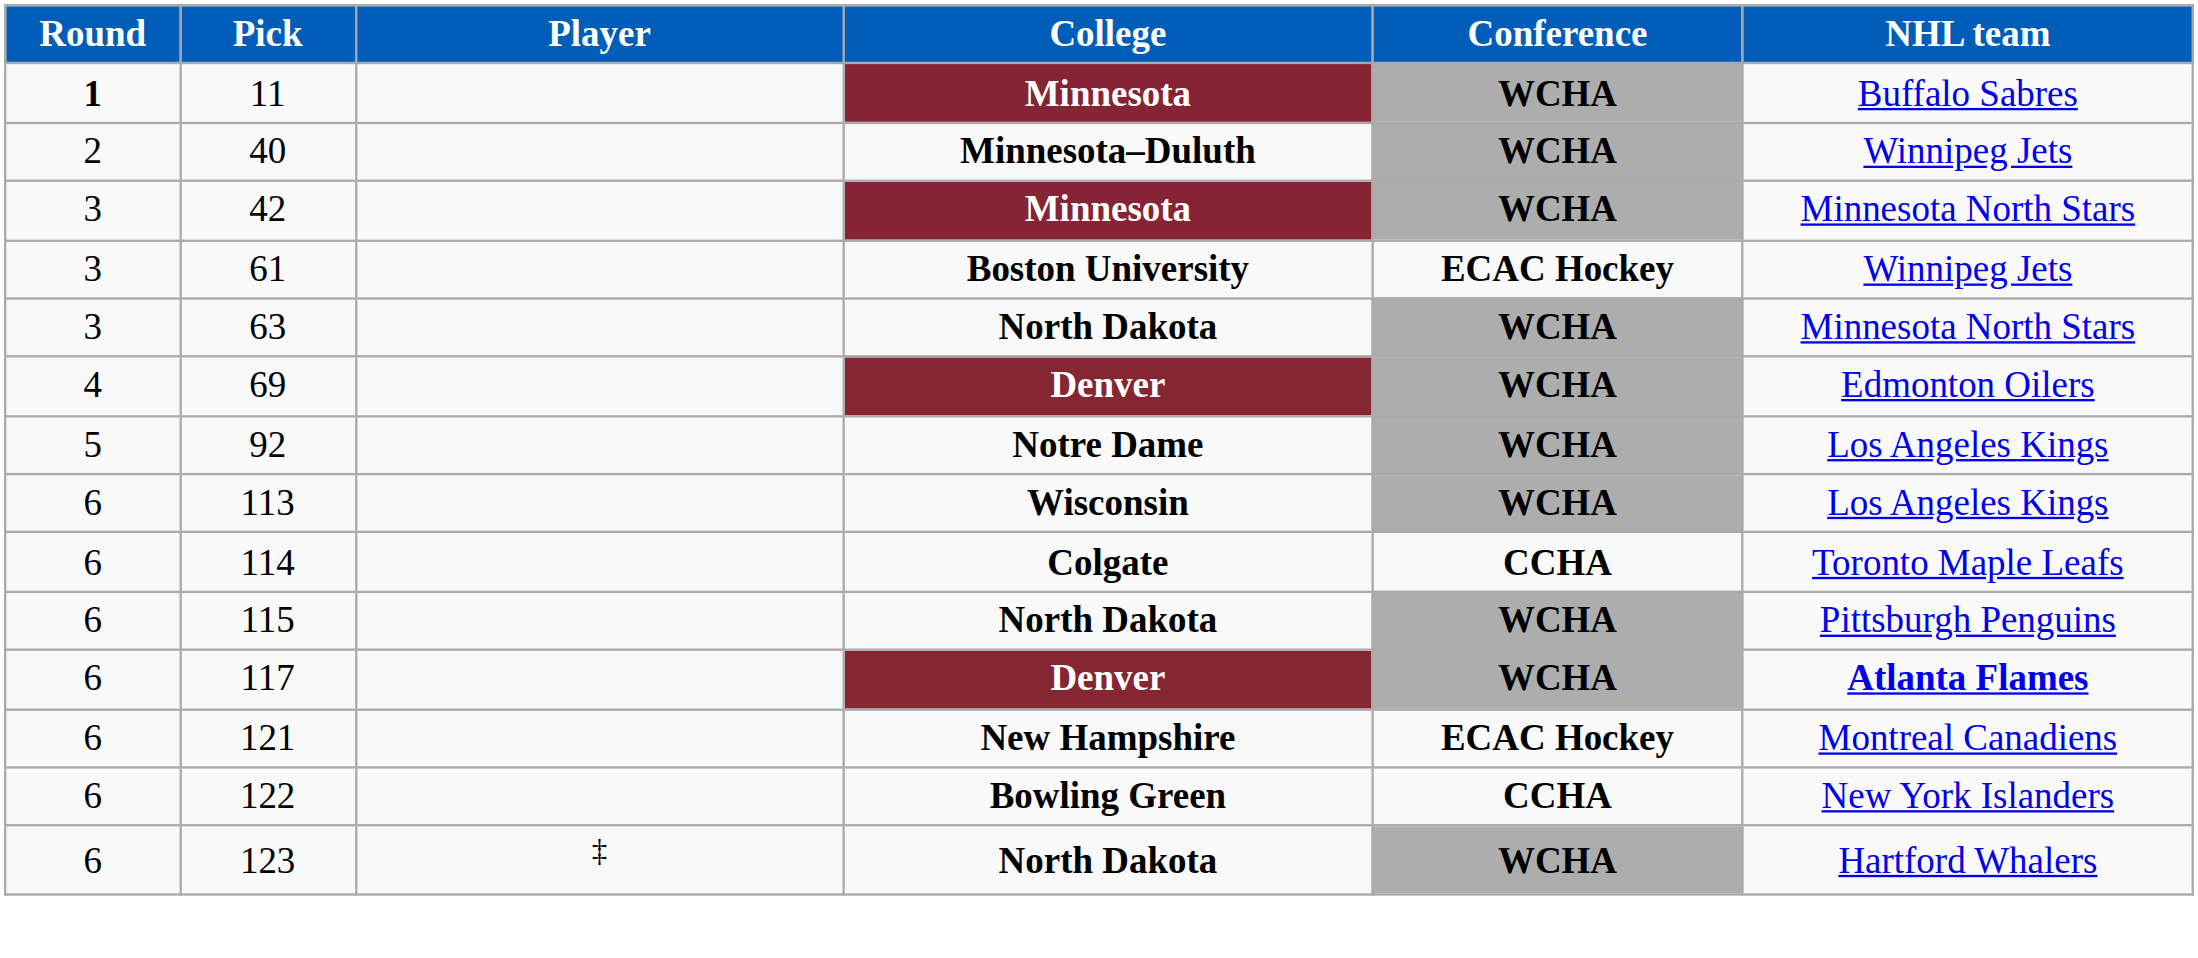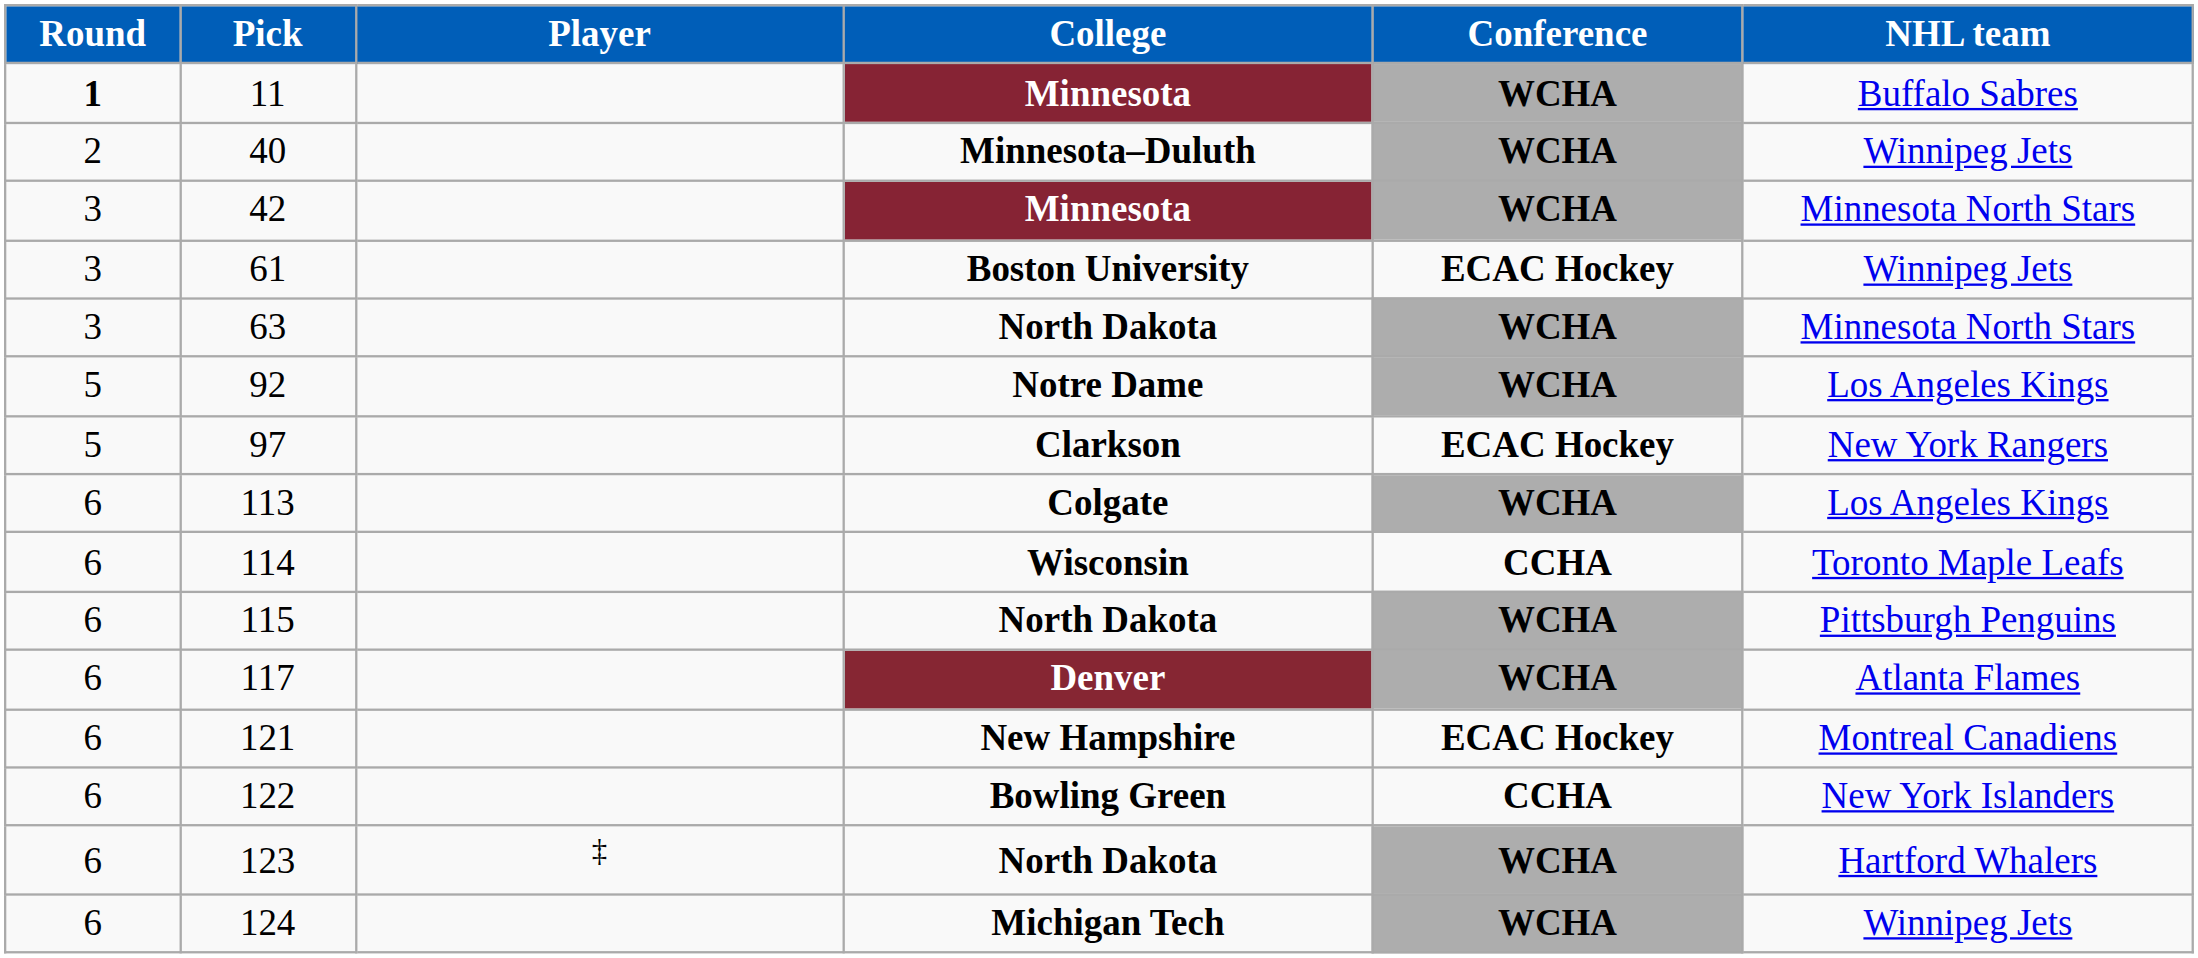- row: 4 | 69 | Denver | WCHA | Edmonton Oilers
+ row: 5 | 97 | Clarkson | ECAC Hockey | New York Rangers
113 | College: Wisconsin -> Colgate
114 | College: Colgate -> Wisconsin
117 | NHL team: bold -> normal
+ row: 6 | 124 | Michigan Tech | WCHA | Winnipeg Jets
